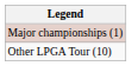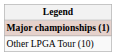row 2 | column 1: normal -> bold
